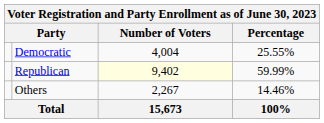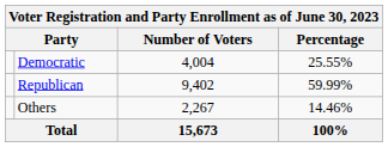Republican | Number of Voters: lightyellow background -> no background
